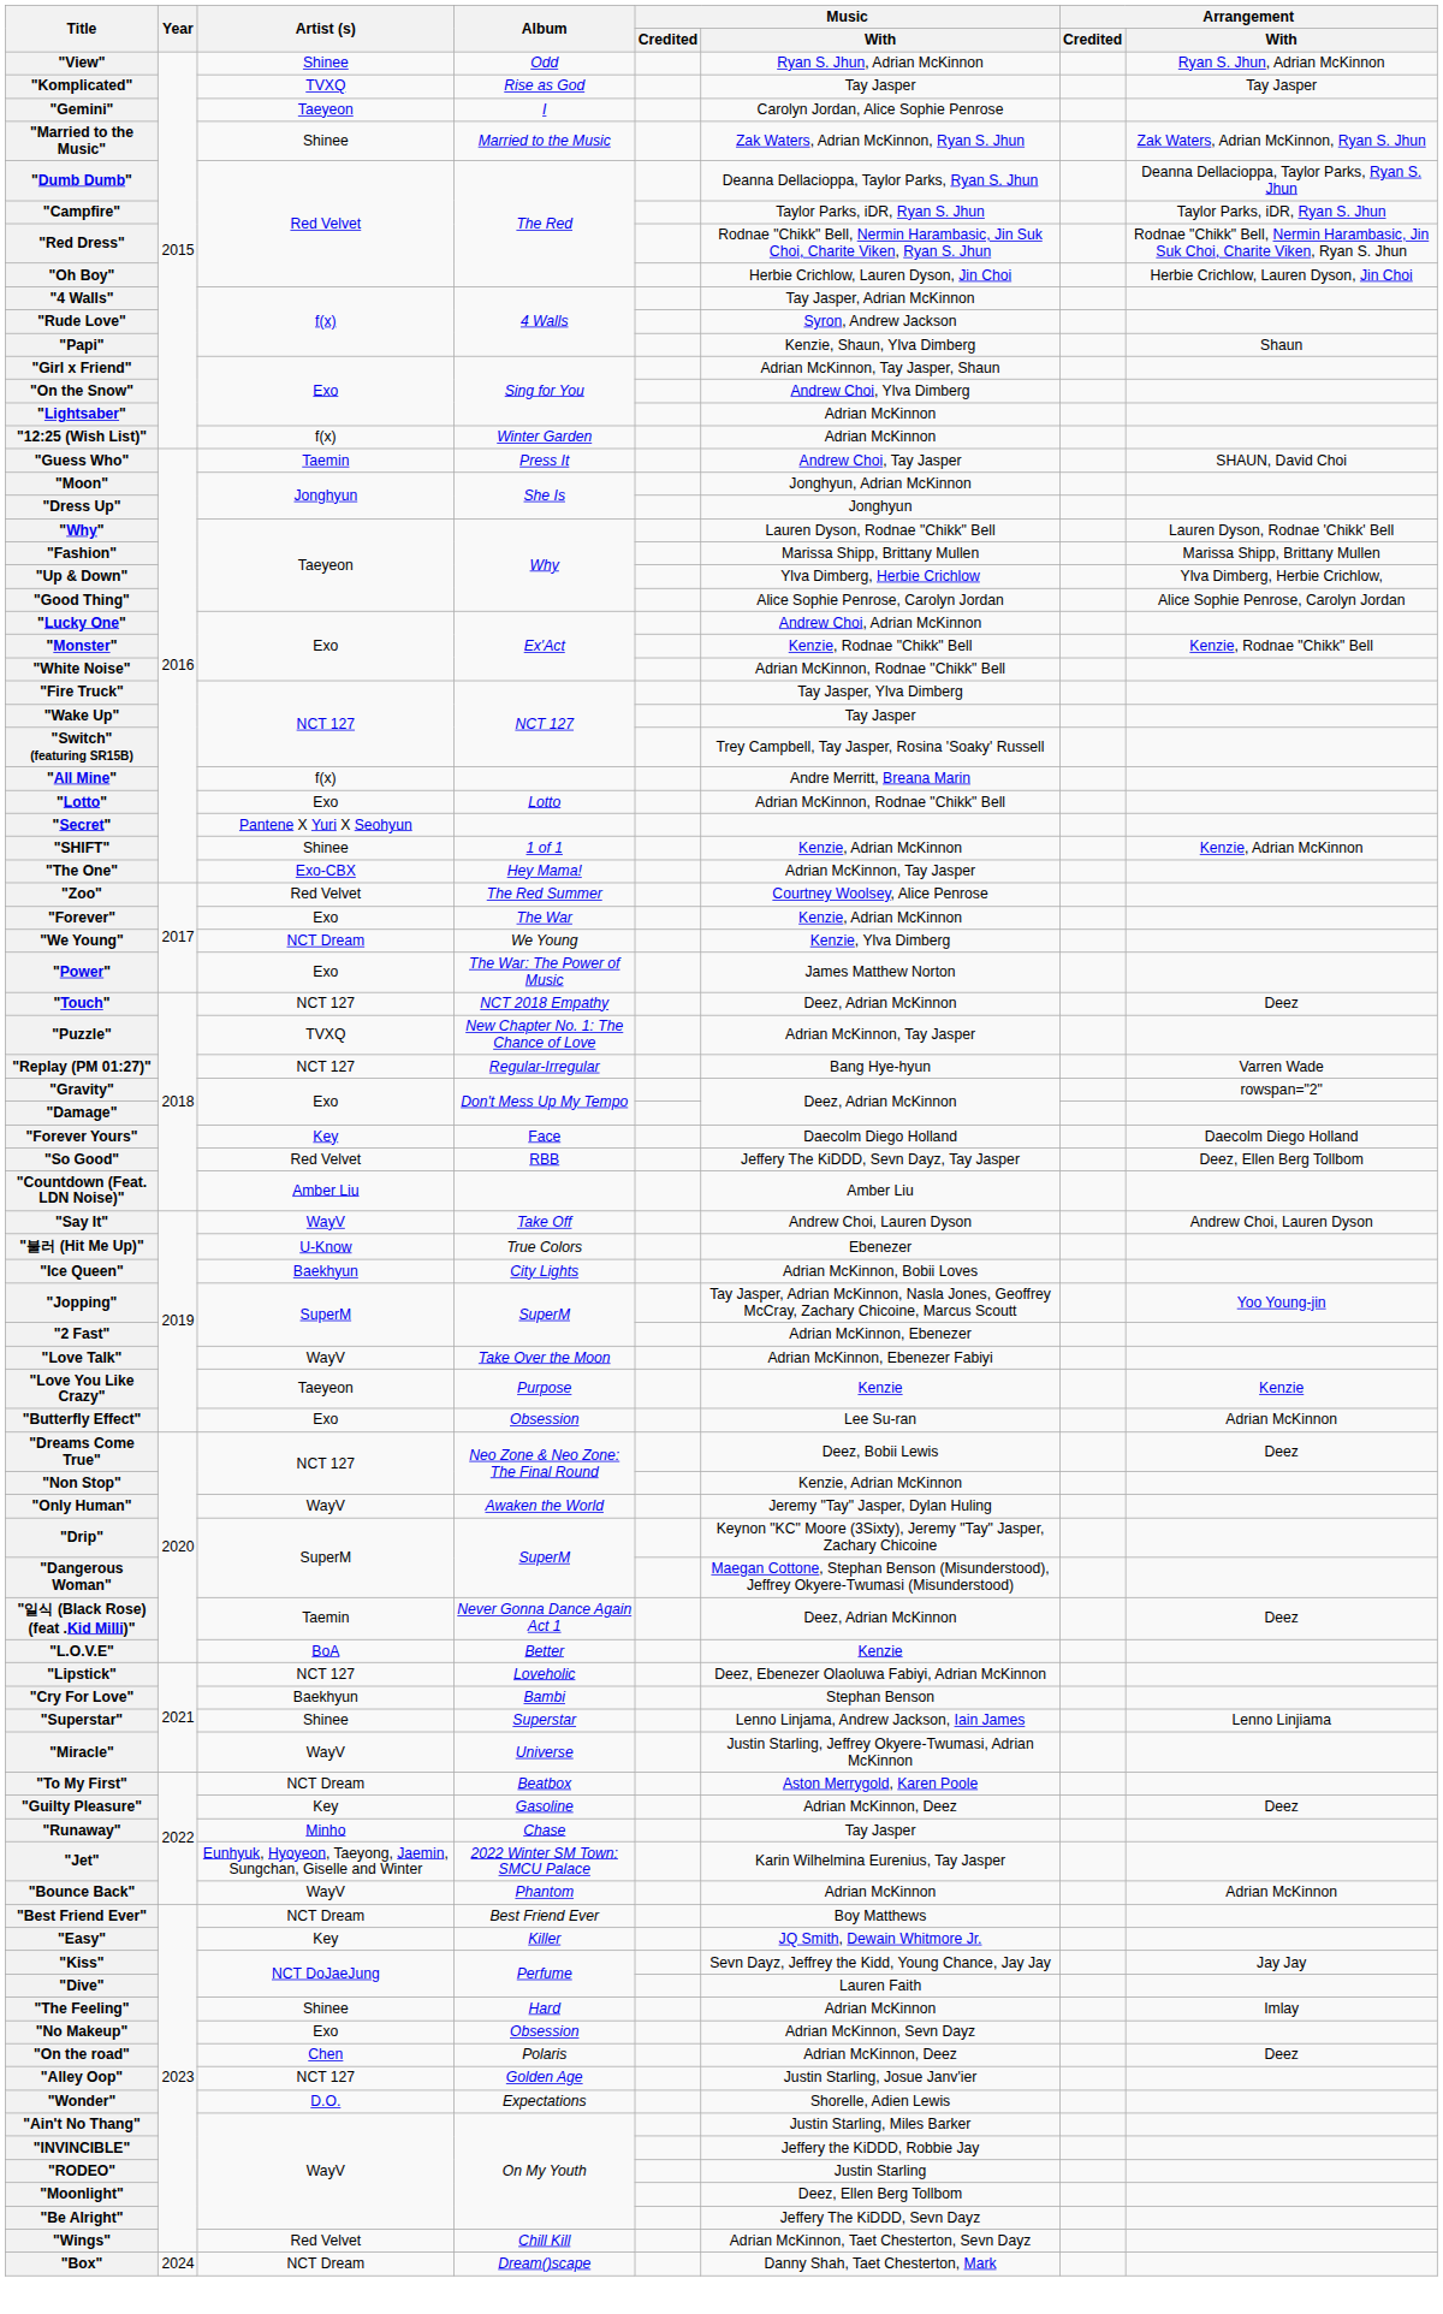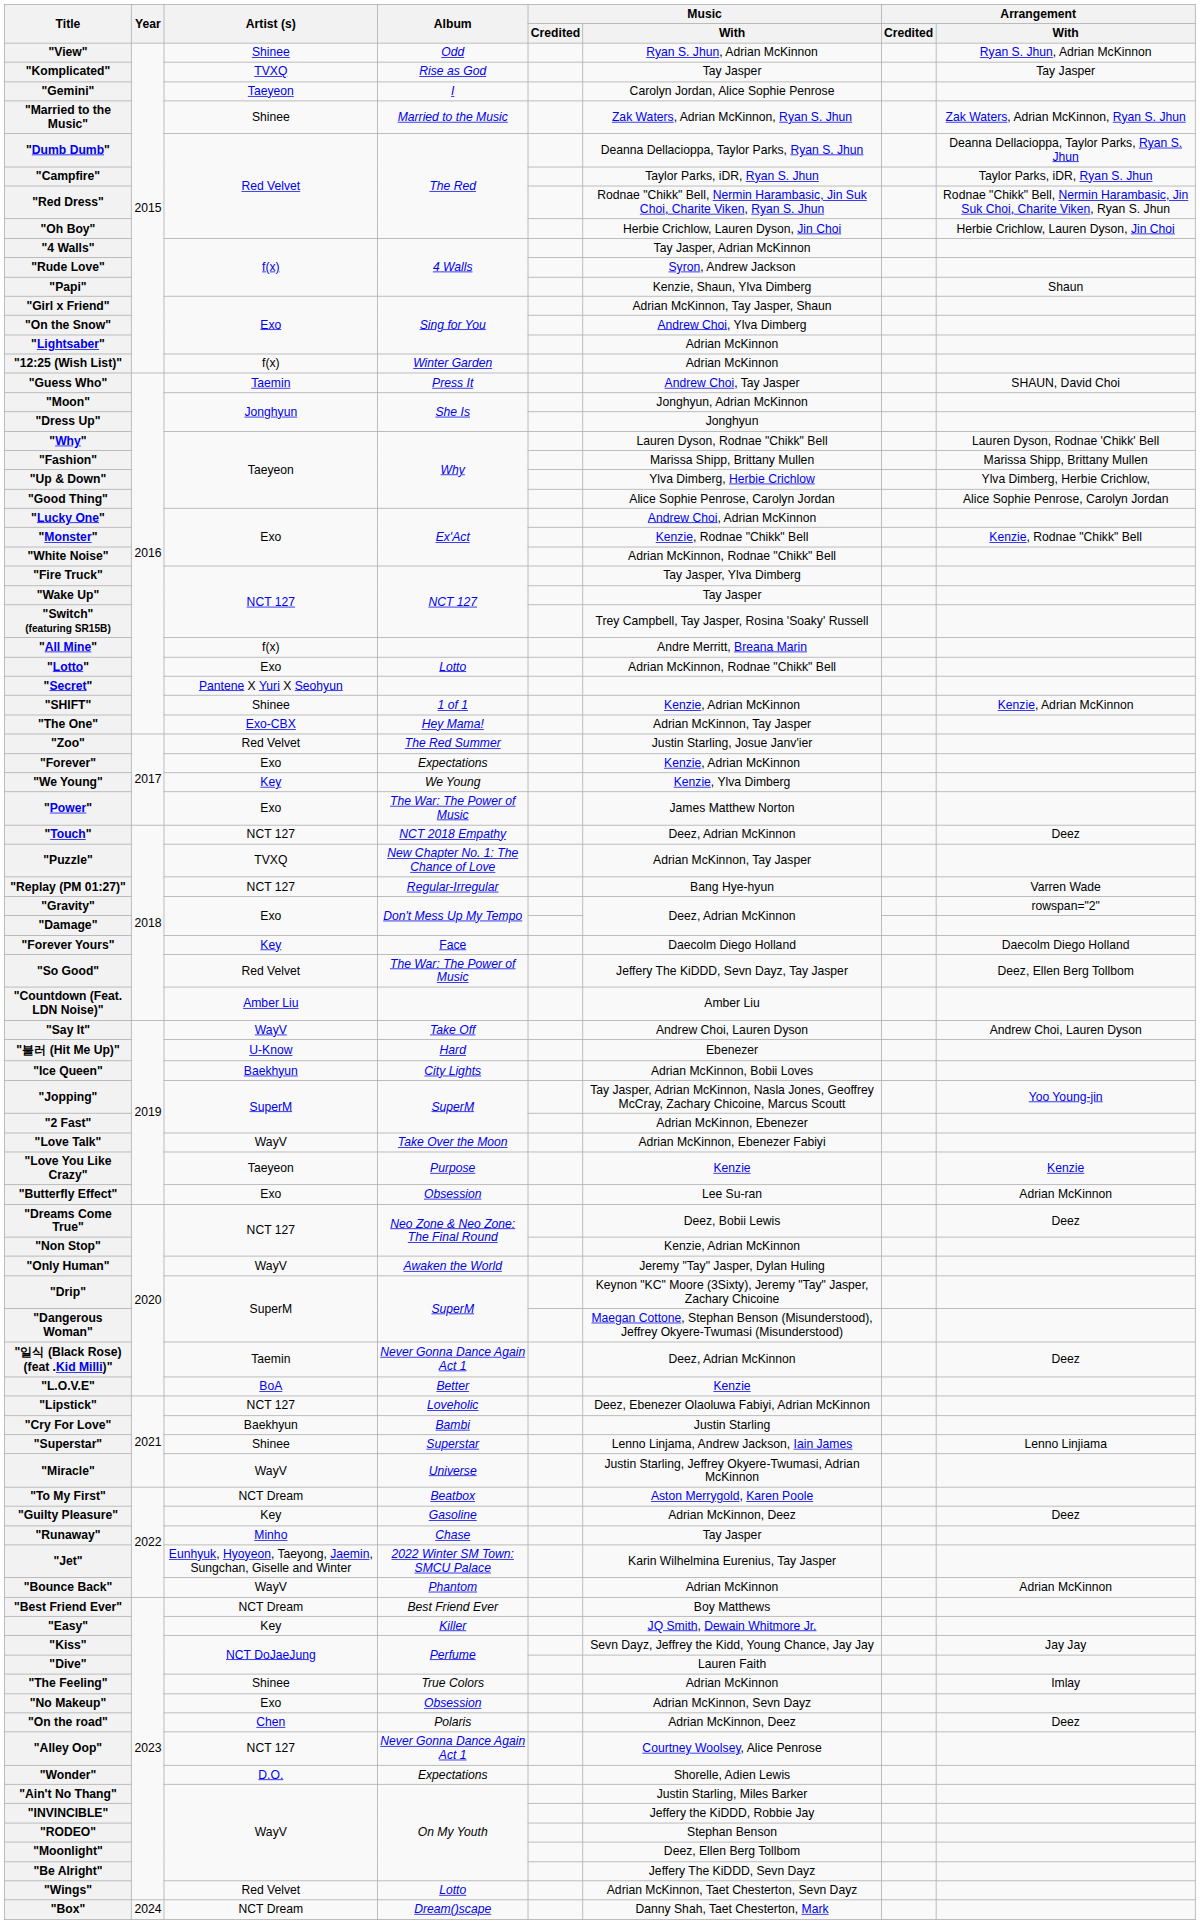"Zoo" | Music / With: Courtney Woolsey, Alice Penrose -> Justin Starling, Josue Janv'ier
"Forever" | Album: The War -> Expectations
"We Young" | Artist (s): NCT Dream -> Key
"So Good" | Album: RBB -> The War: The Power of Music
"불러 (Hit Me Up)" | Album: True Colors -> Hard
"Cry For Love" | Music / With: Stephan Benson -> Justin Starling
"The Feeling" | Album: Hard -> True Colors
"Alley Oop" | Album: Golden Age -> Never Gonna Dance Again Act 1
"Alley Oop" | Music / With: Justin Starling, Josue Janv'ier -> Courtney Woolsey, Alice Penrose
"RODEO" | Music / With: Justin Starling -> Stephan Benson
"Wings" | Album: Chill Kill -> Lotto
